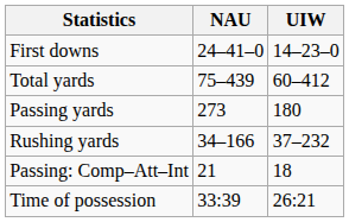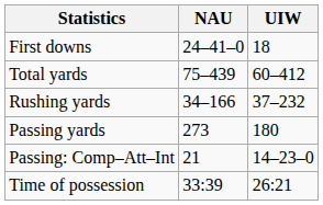First downs | UIW: 14–23–0 -> 18
rows swapped: Rushing yards <-> Passing yards
Passing: Comp–Att–Int | UIW: 18 -> 14–23–0
